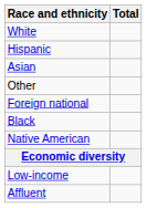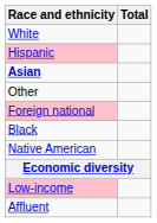Hispanic | Race and ethnicity: no background -> pink background
Asian | Race and ethnicity: normal -> bold
Foreign national | Race and ethnicity: no background -> pink background
Low-income | Race and ethnicity: no background -> pink background
